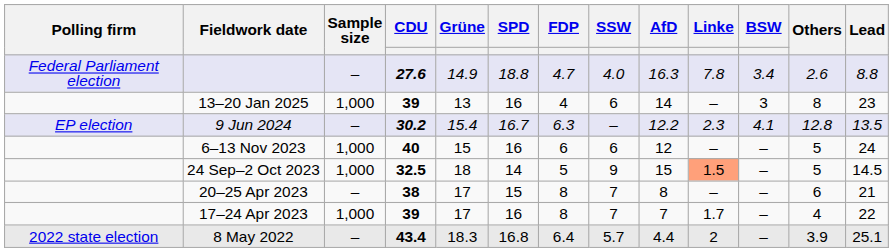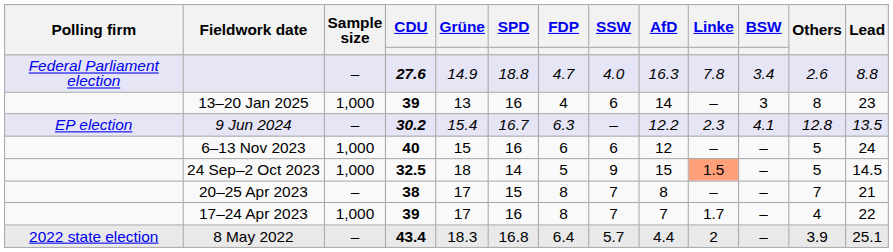20–25 Apr 2023 | Others: 6 -> 7
